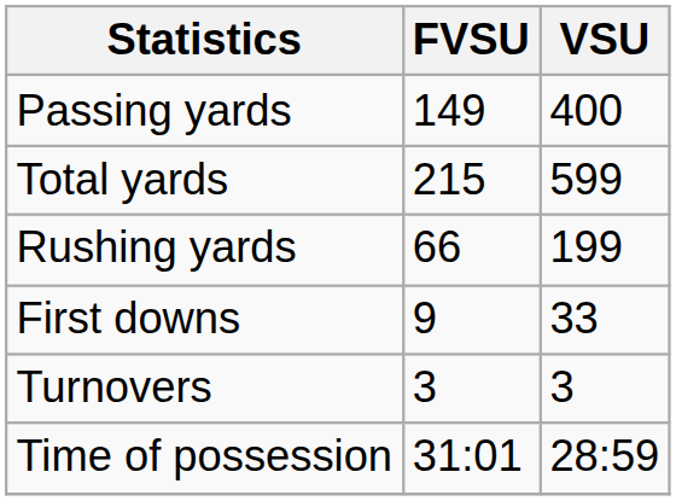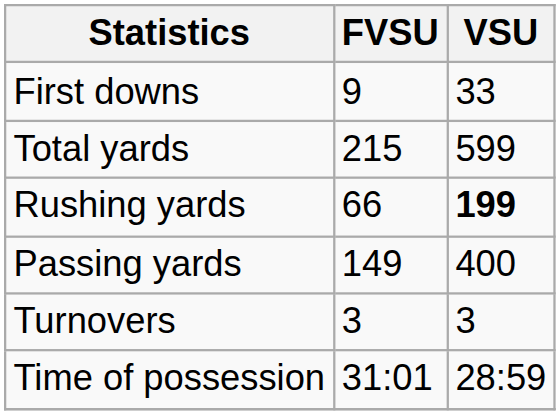rows swapped: First downs <-> Passing yards
Rushing yards | VSU: normal -> bold
